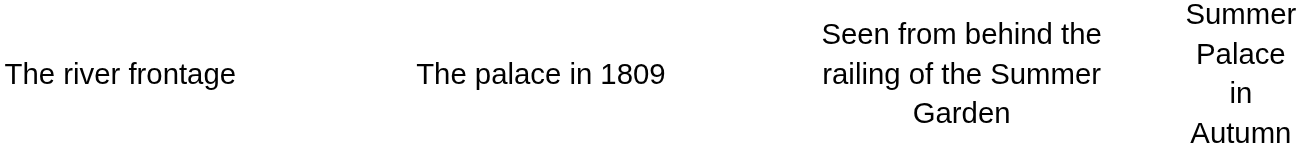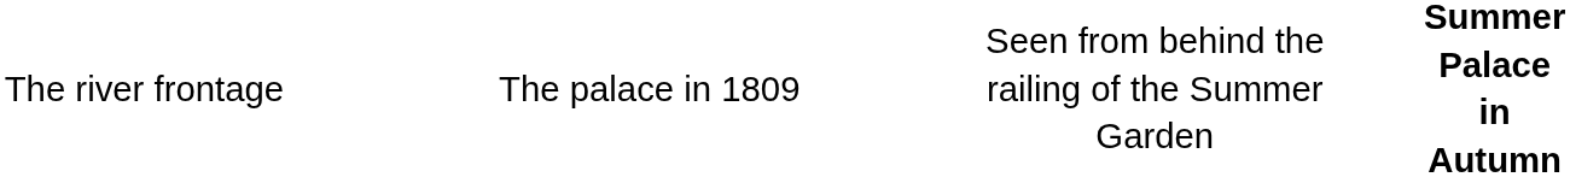The river frontage | column 4: normal -> bold
